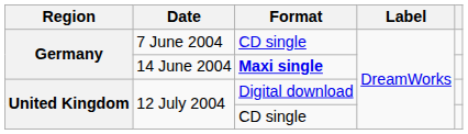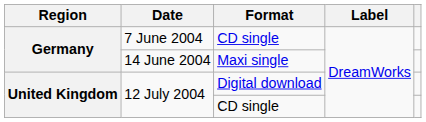14 June 2004 | Format: bold -> normal
